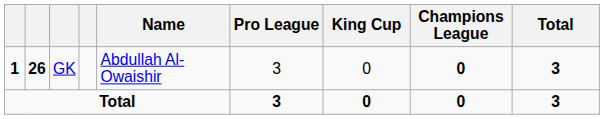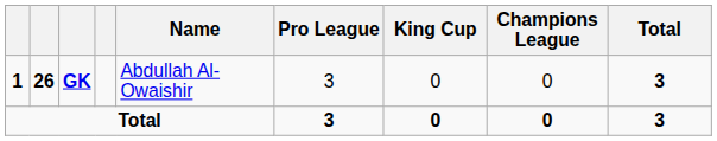1 | column 3: normal -> bold
1 | Champions League: bold -> normal
